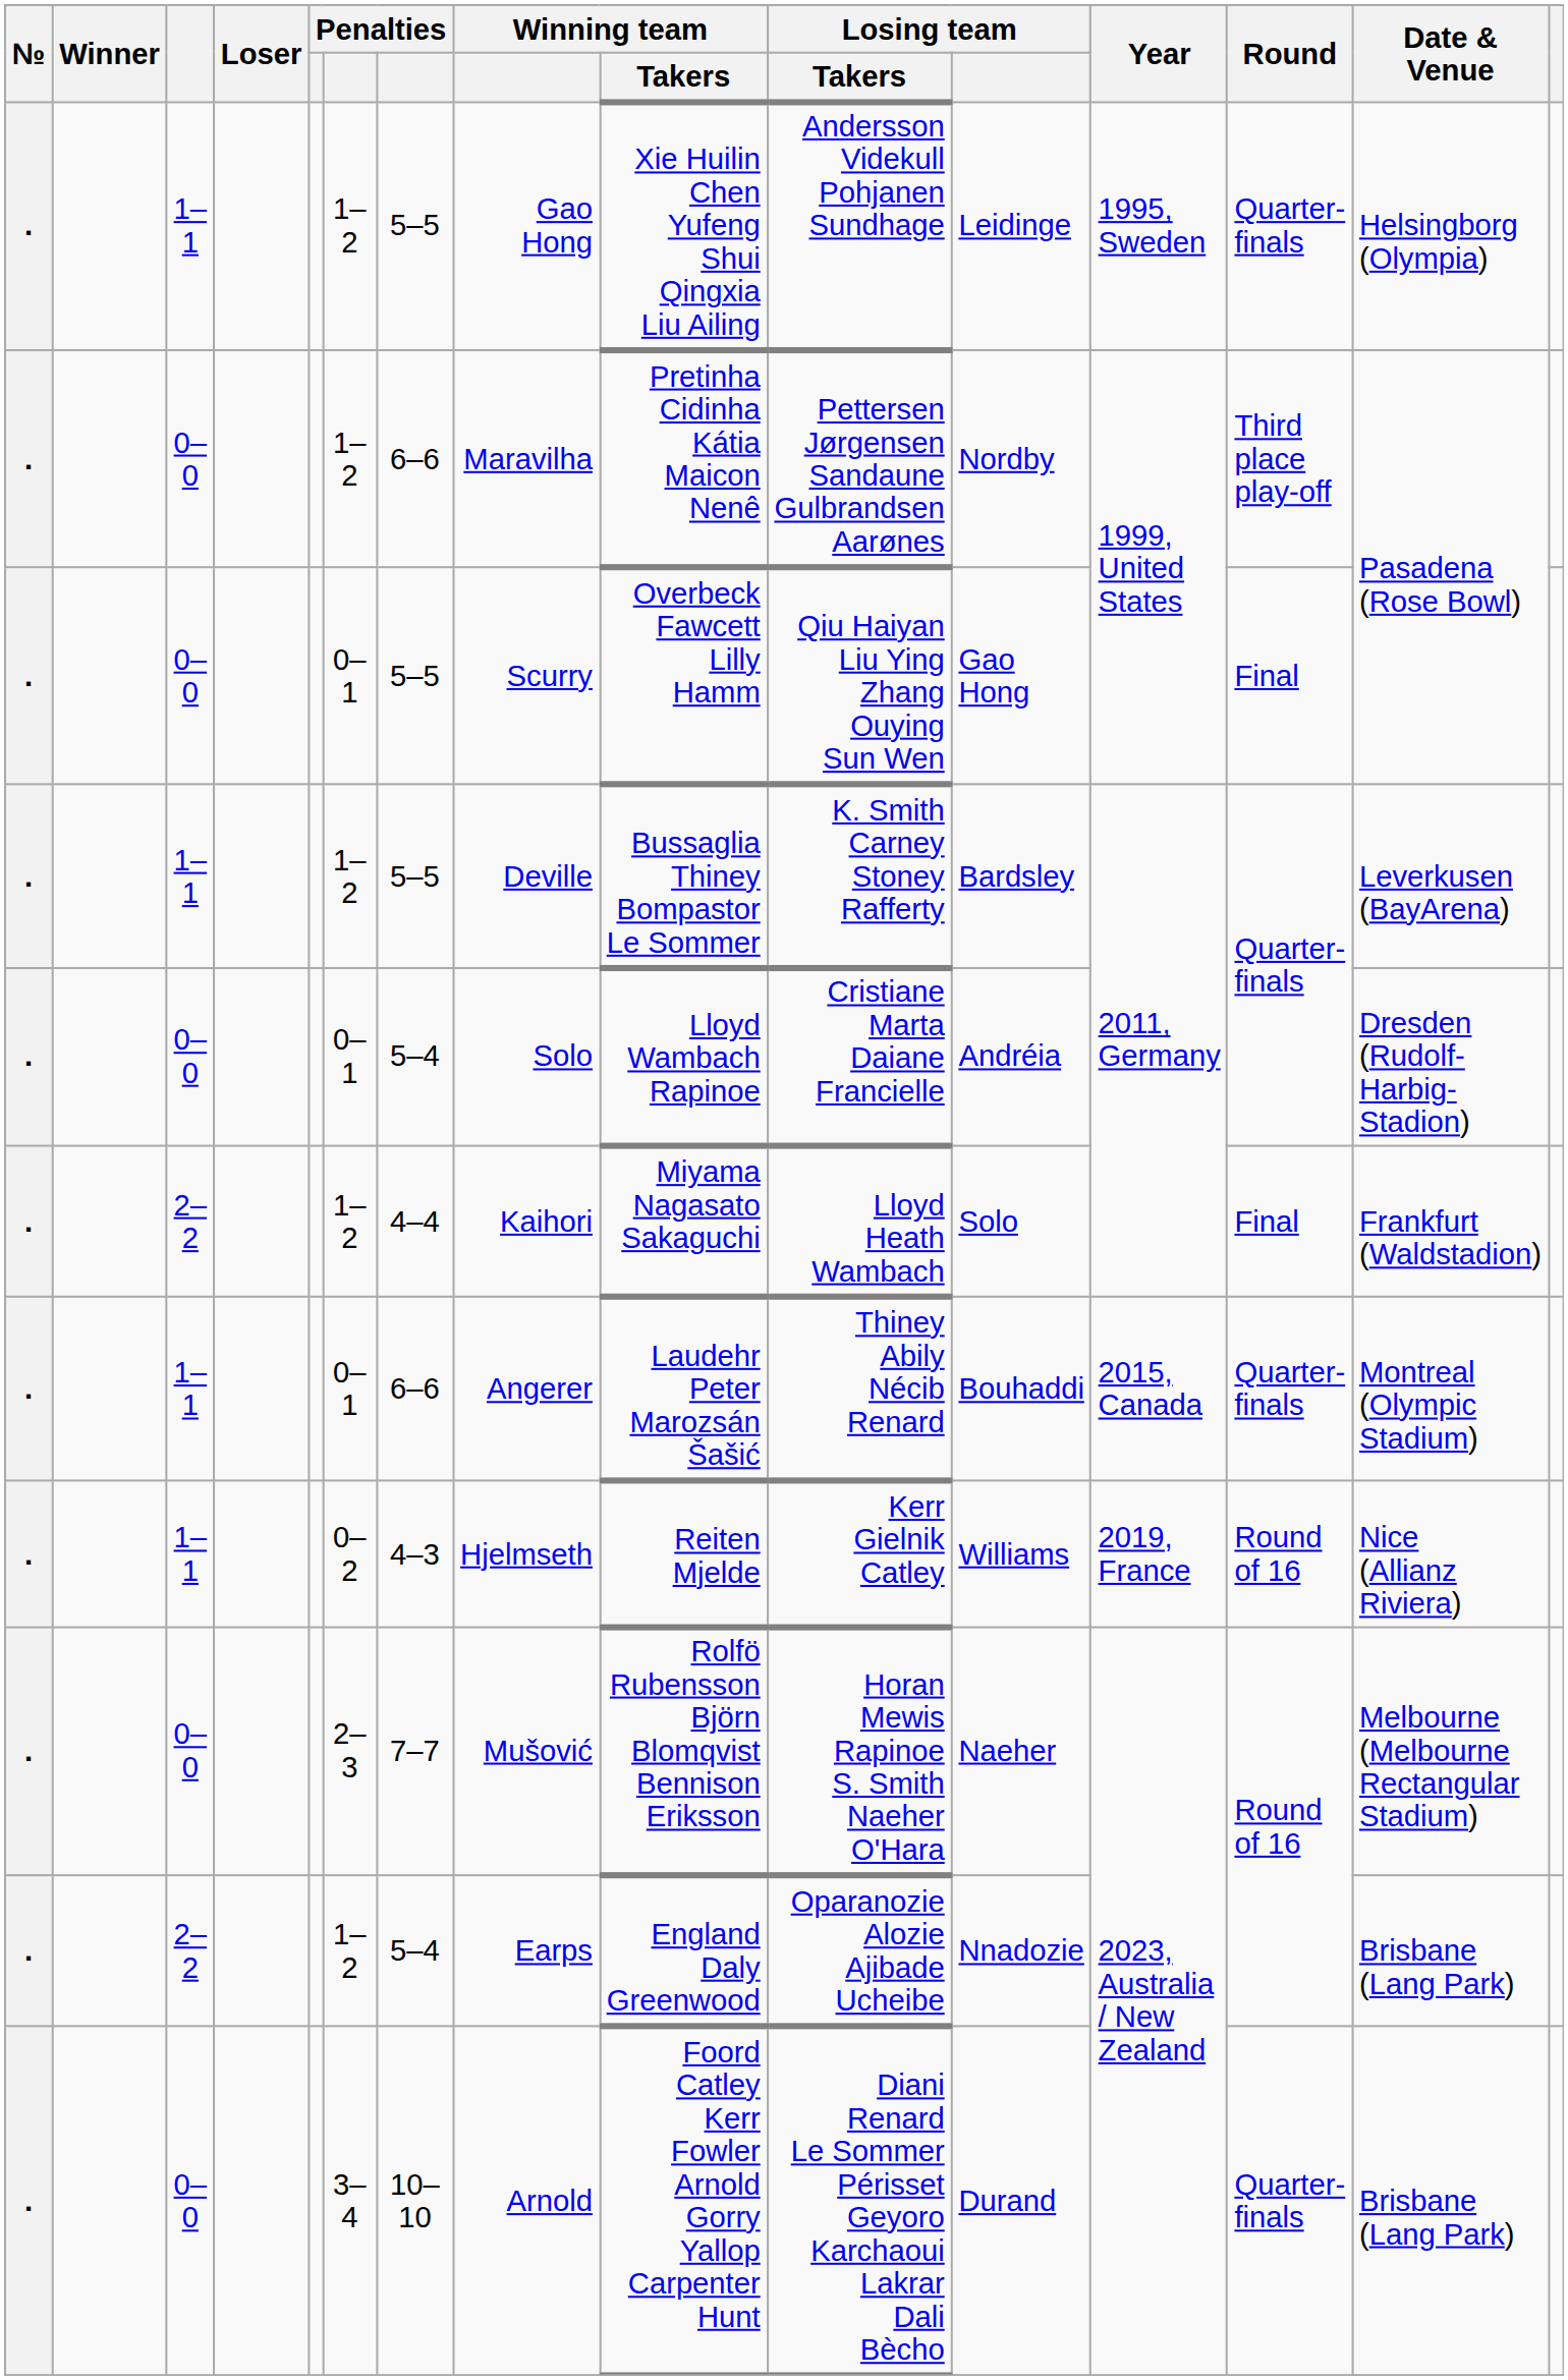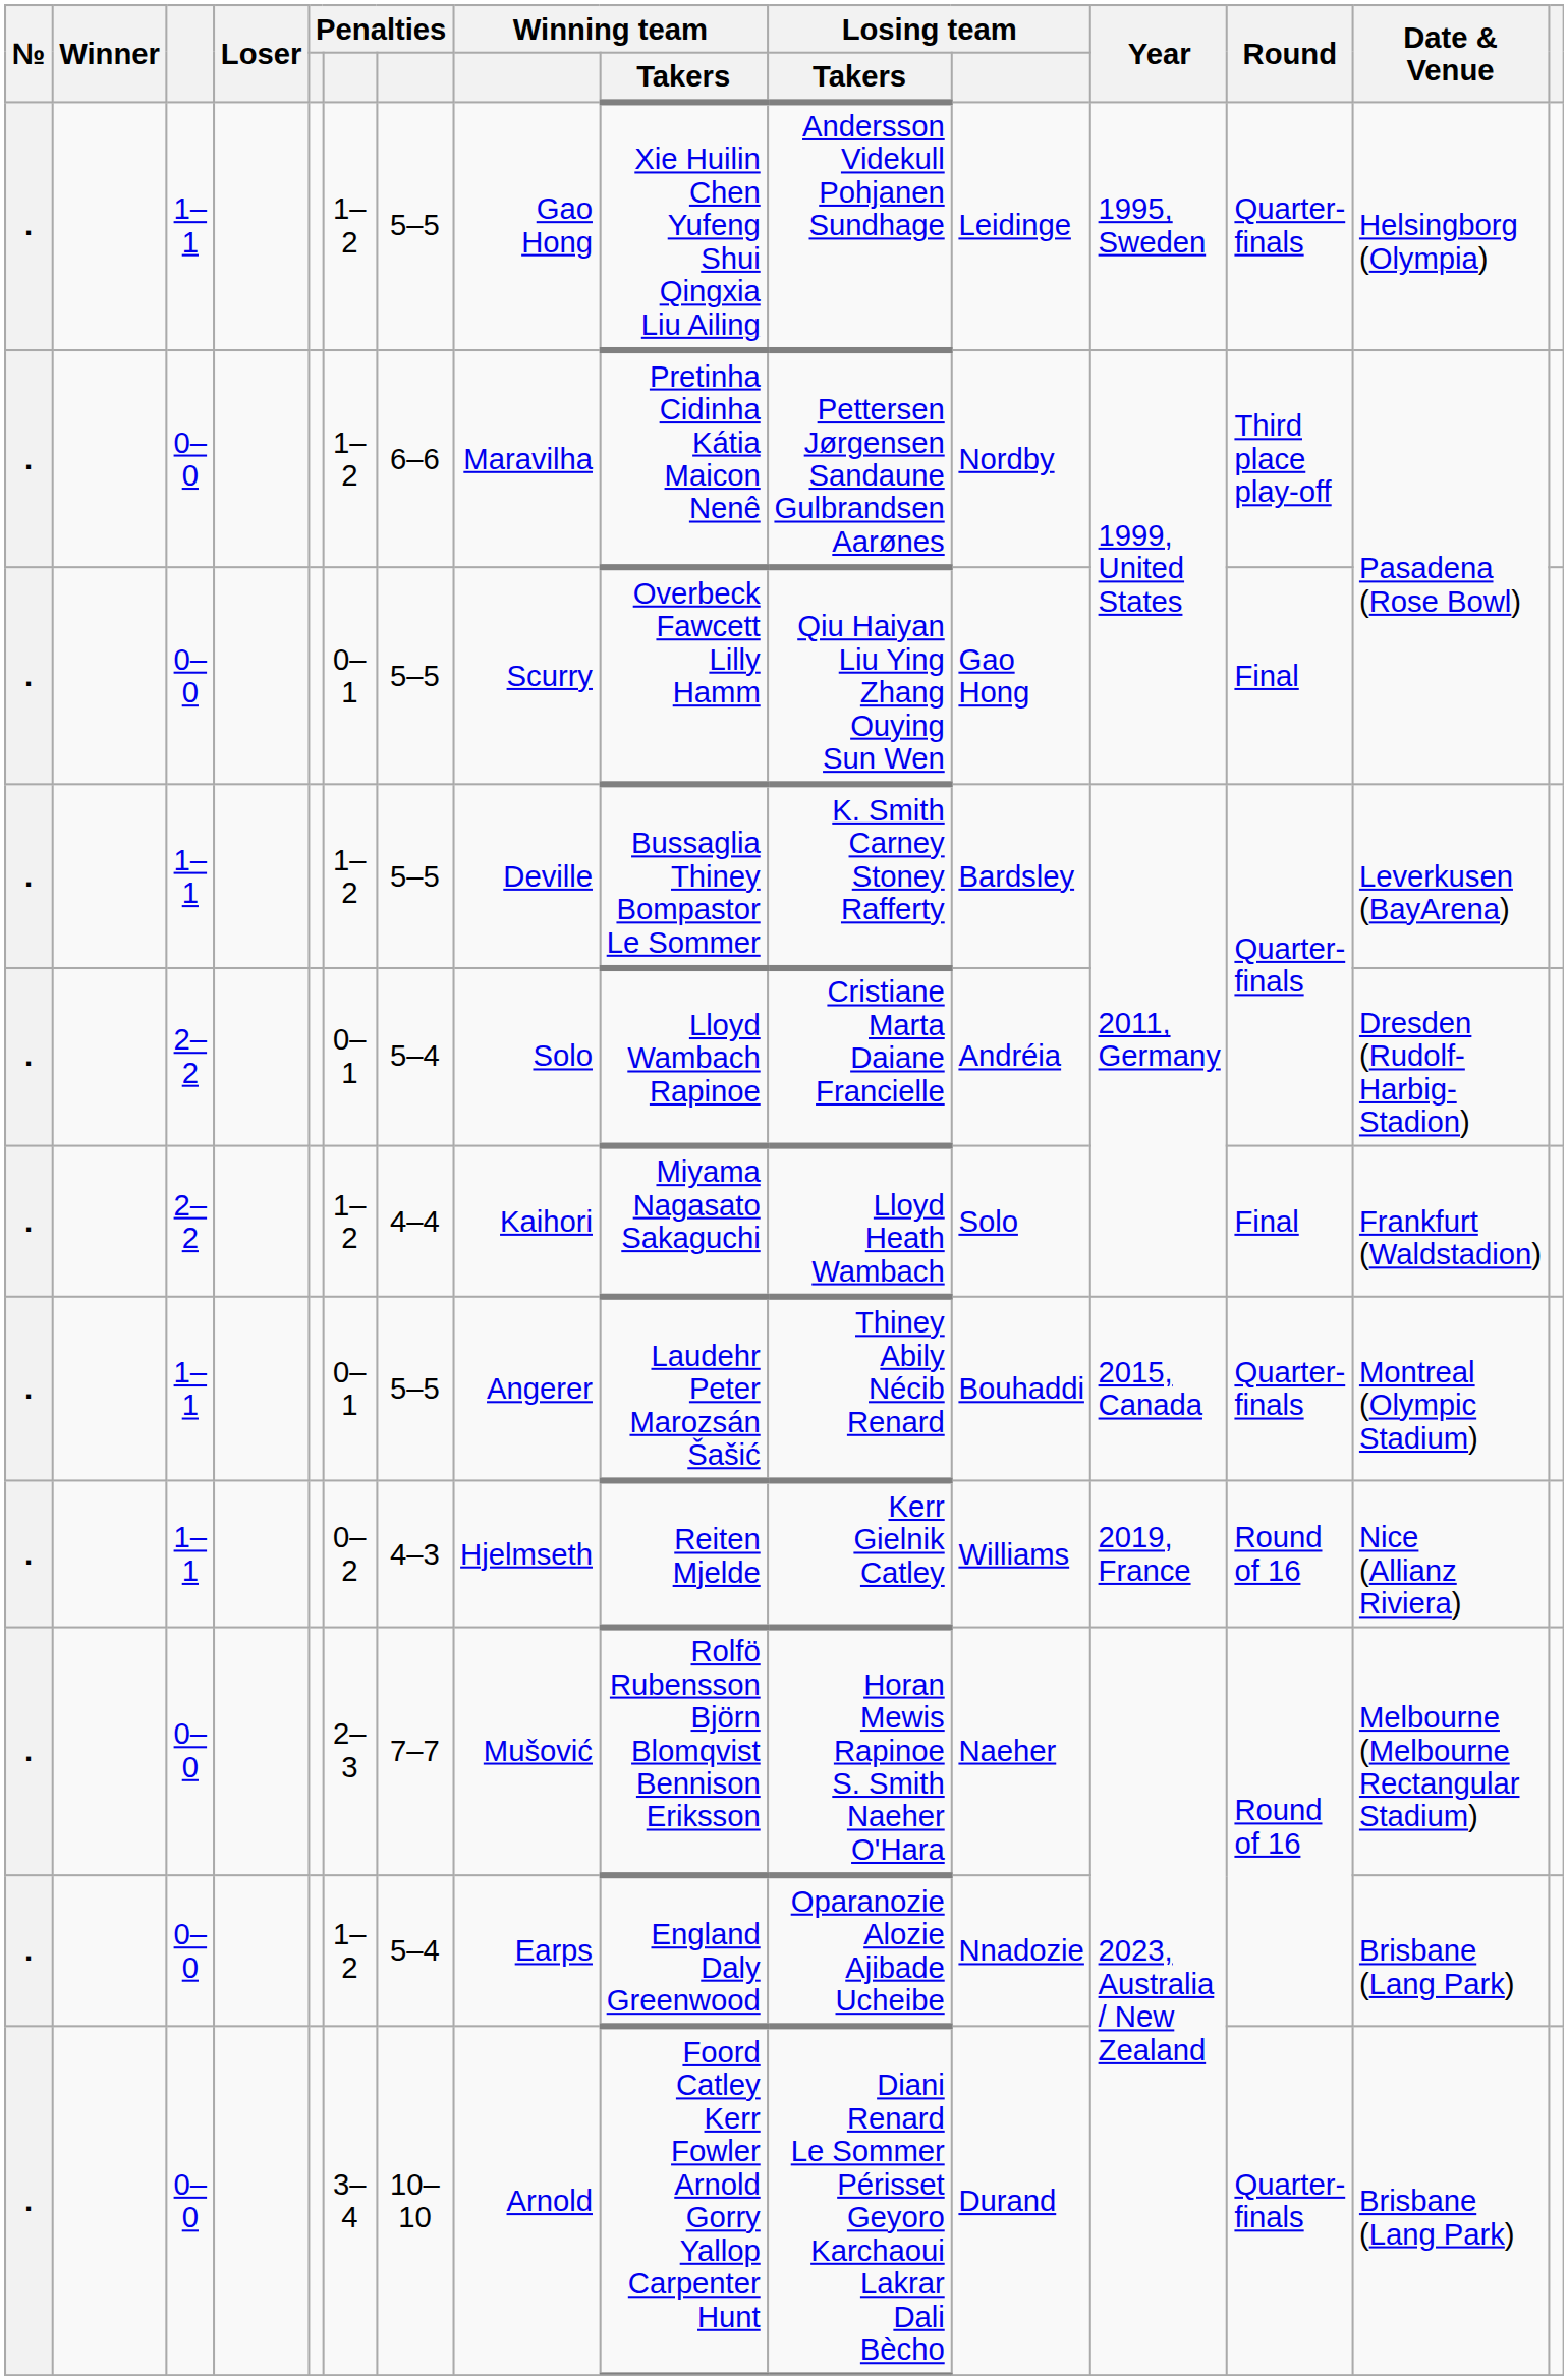row 7 | column 3: 0–0 -> 2–2
row 9 | column 7: 6–6 -> 5–5
row 12 | column 3: 2–2 -> 0–0
